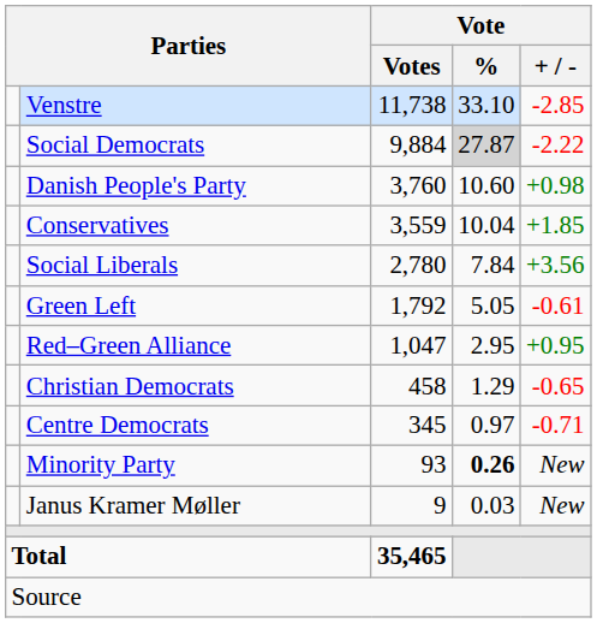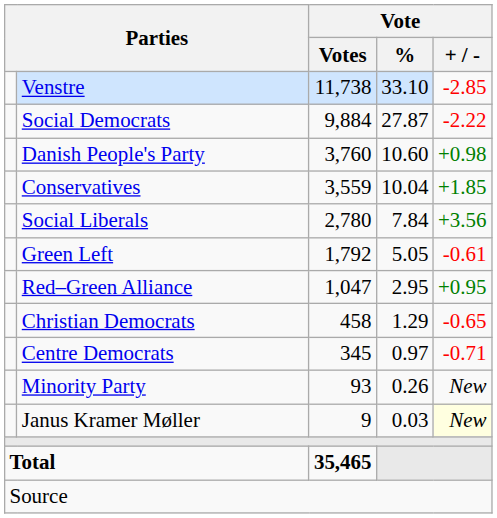Social Democrats | Vote / %: lightgrey background -> no background
Minority Party | Vote / %: bold -> normal
Janus Kramer Møller | Vote / + / -: no background -> lightyellow background
